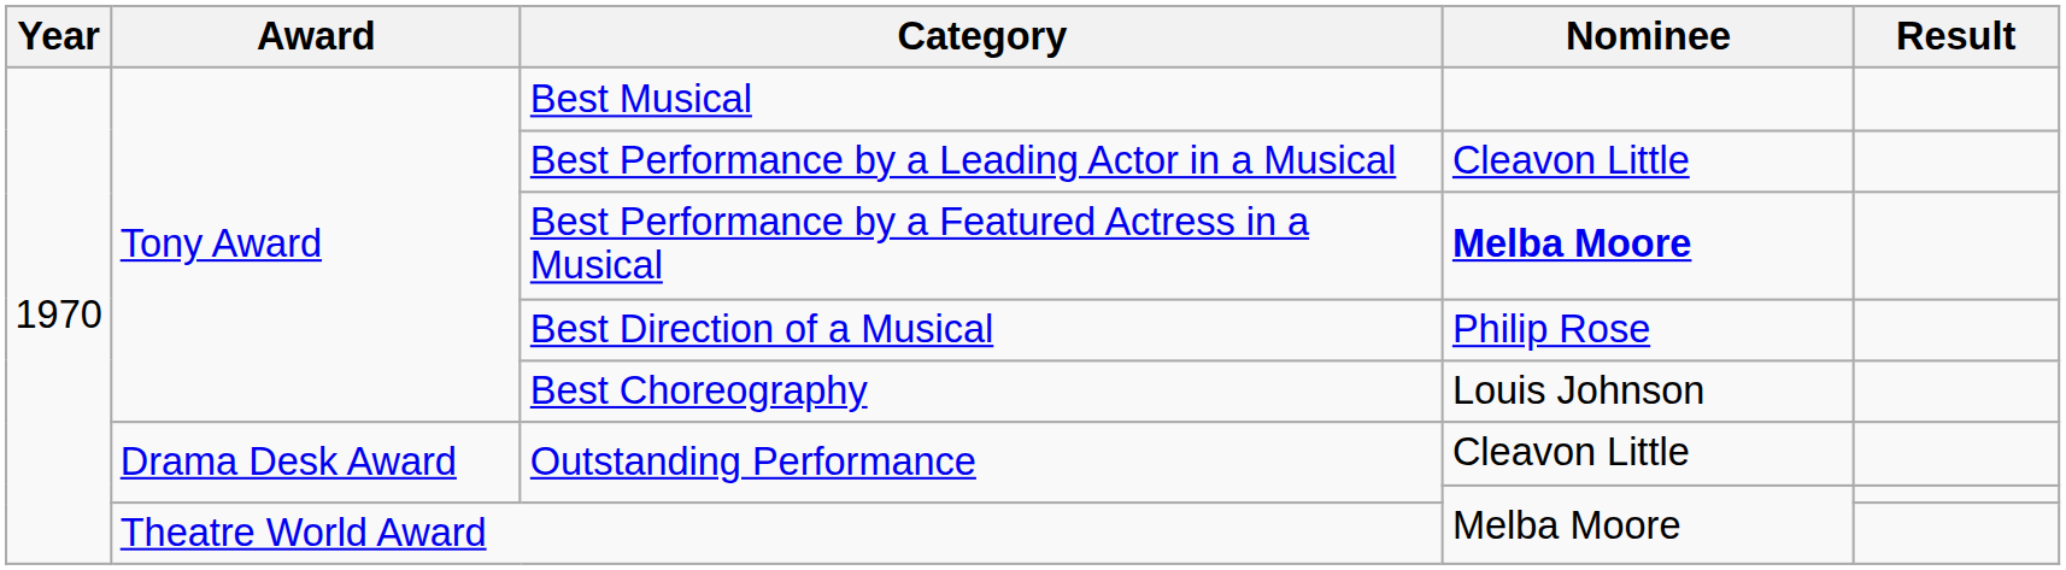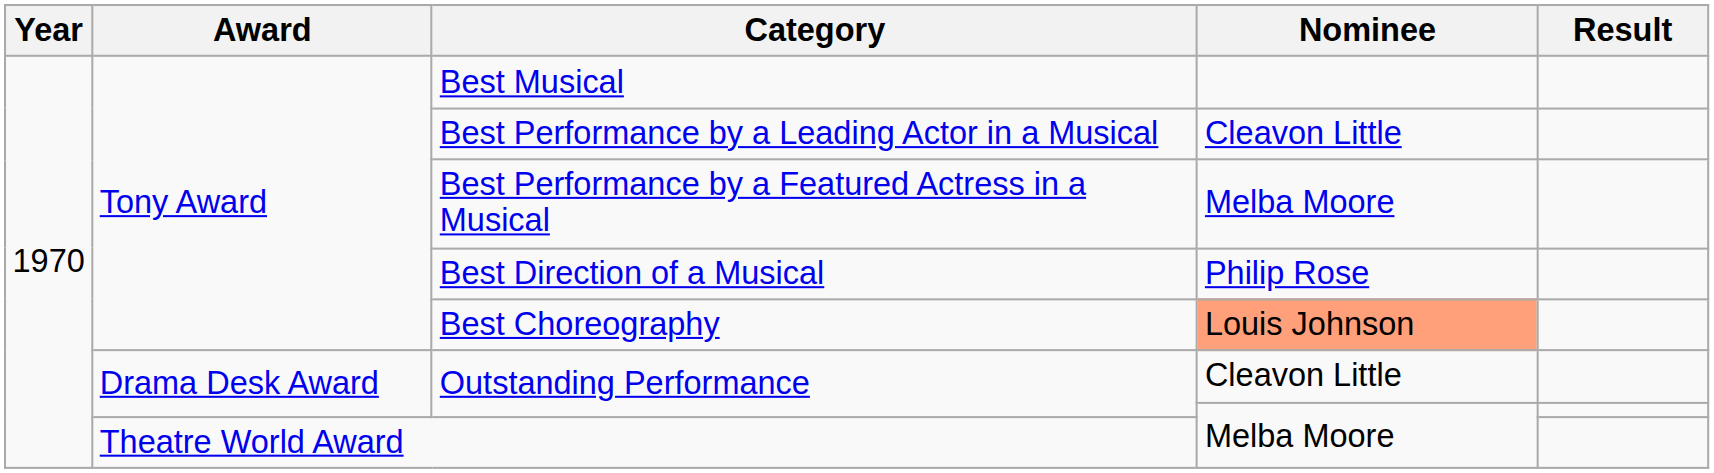Best Performance by a Featured Actress in a Musical | Nominee: bold -> normal
Best Choreography | Nominee: no background -> lightsalmon background
